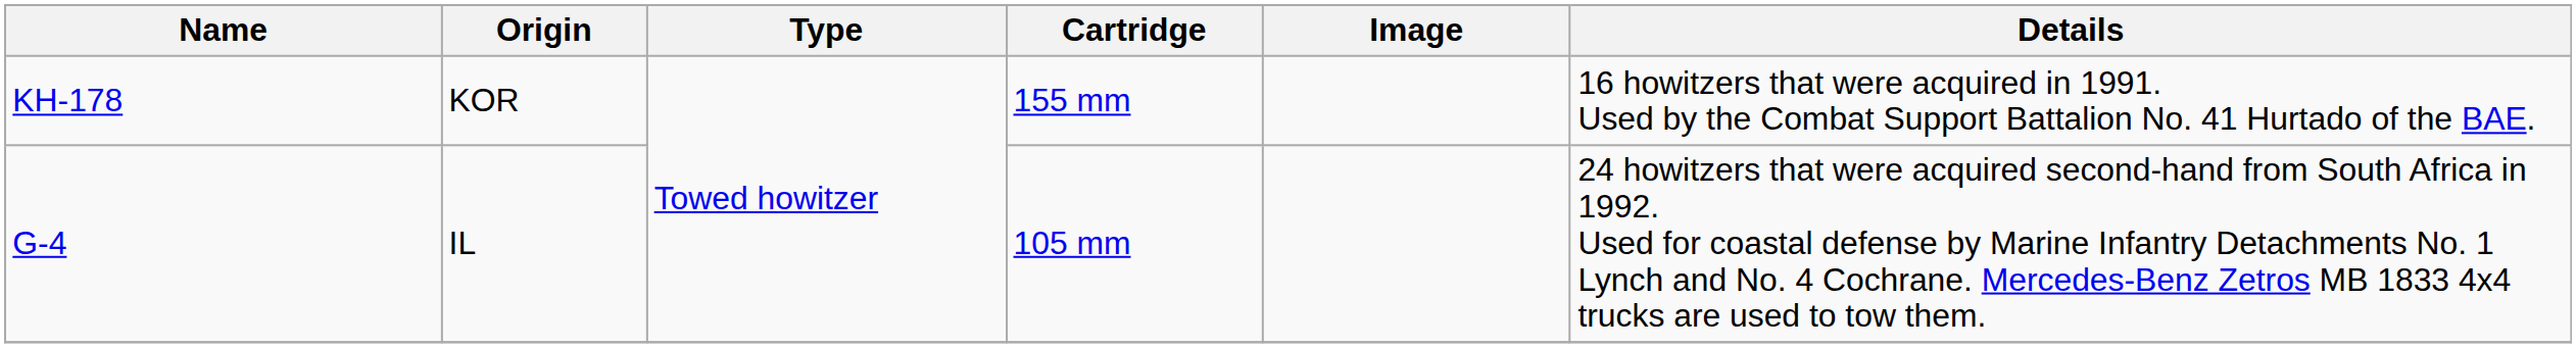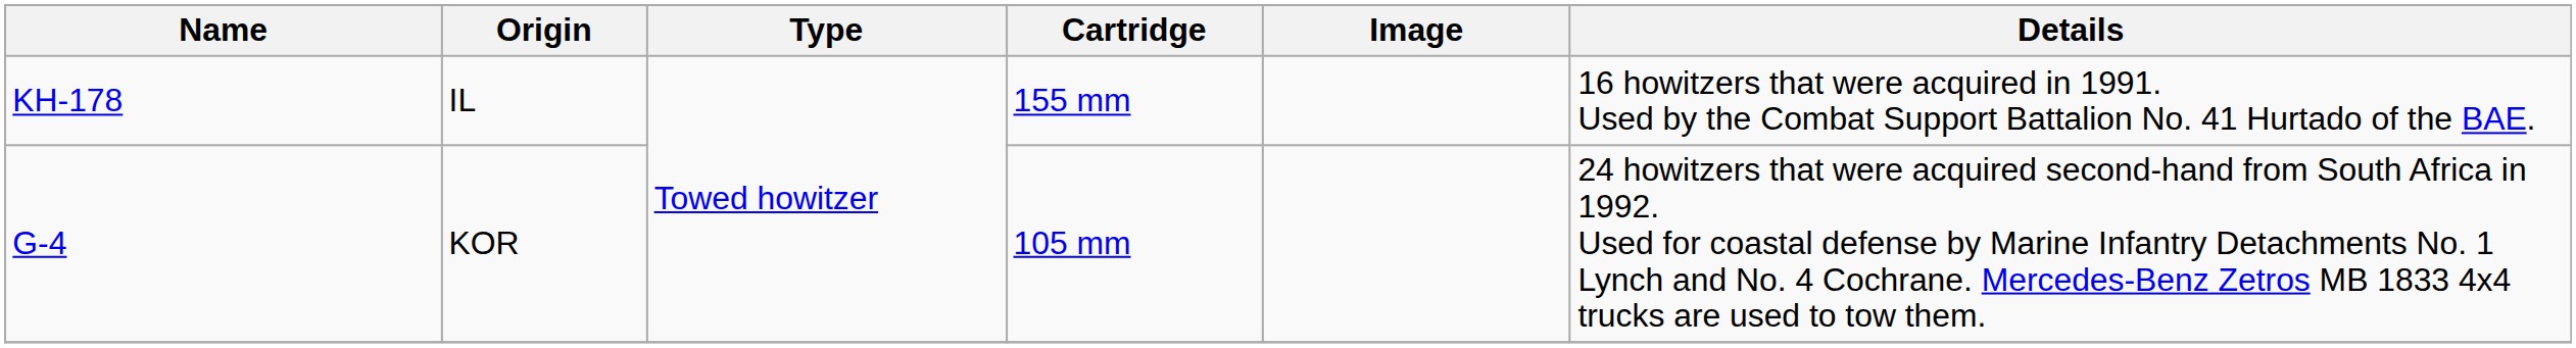KH-178 | Origin: KOR -> IL
G-4 | Origin: IL -> KOR
